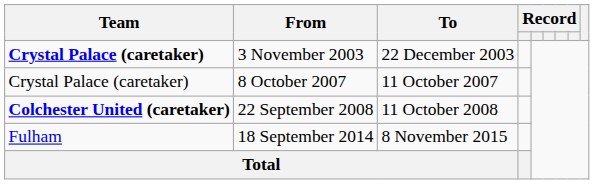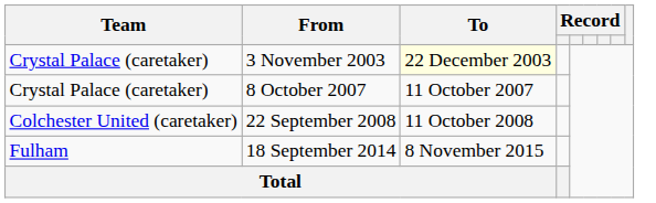3 November 2003 | Team: bold -> normal
3 November 2003 | To: no background -> lightyellow background
22 September 2008 | Team: bold -> normal
